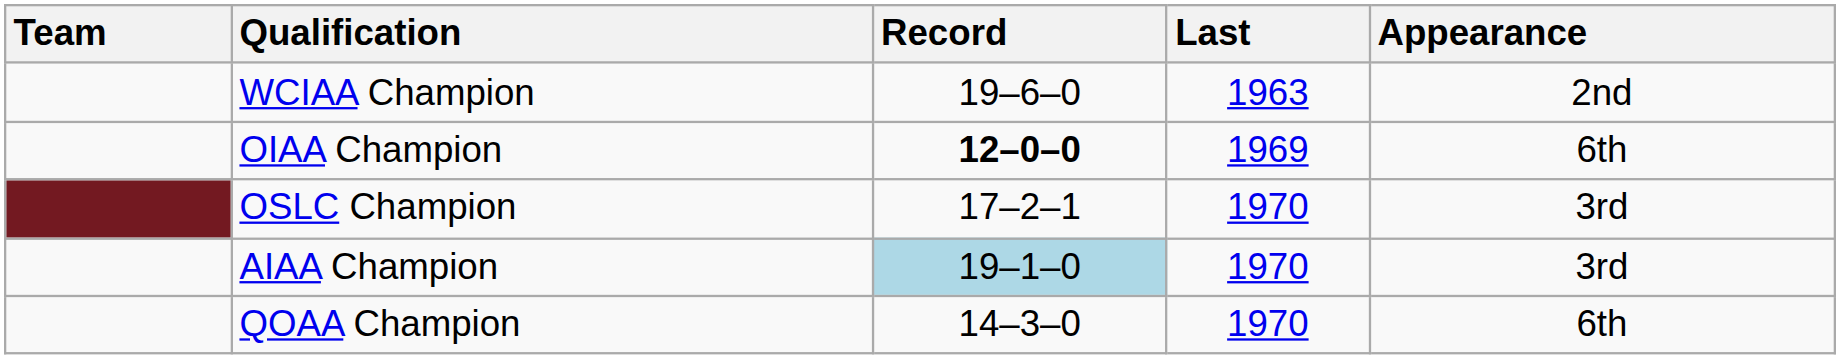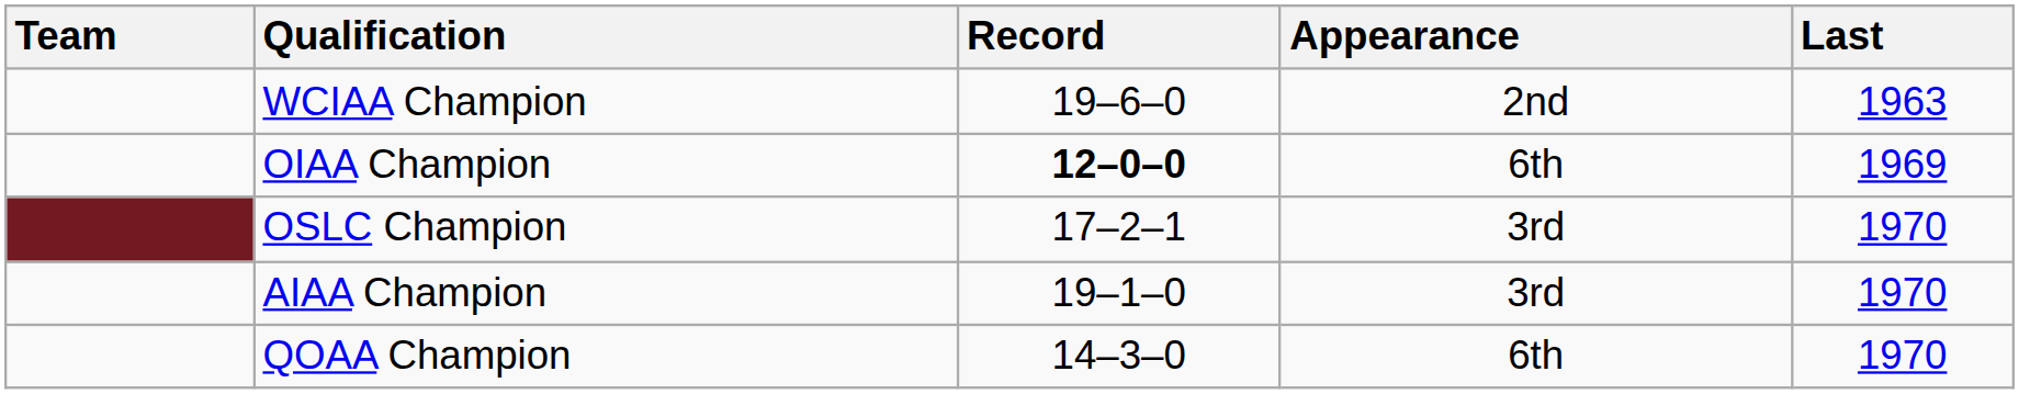columns swapped: Appearance <-> Last
AIAA Champion | Record: lightblue background -> no background
